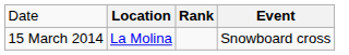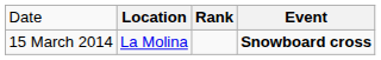15 March 2014 | column 4: normal -> bold
